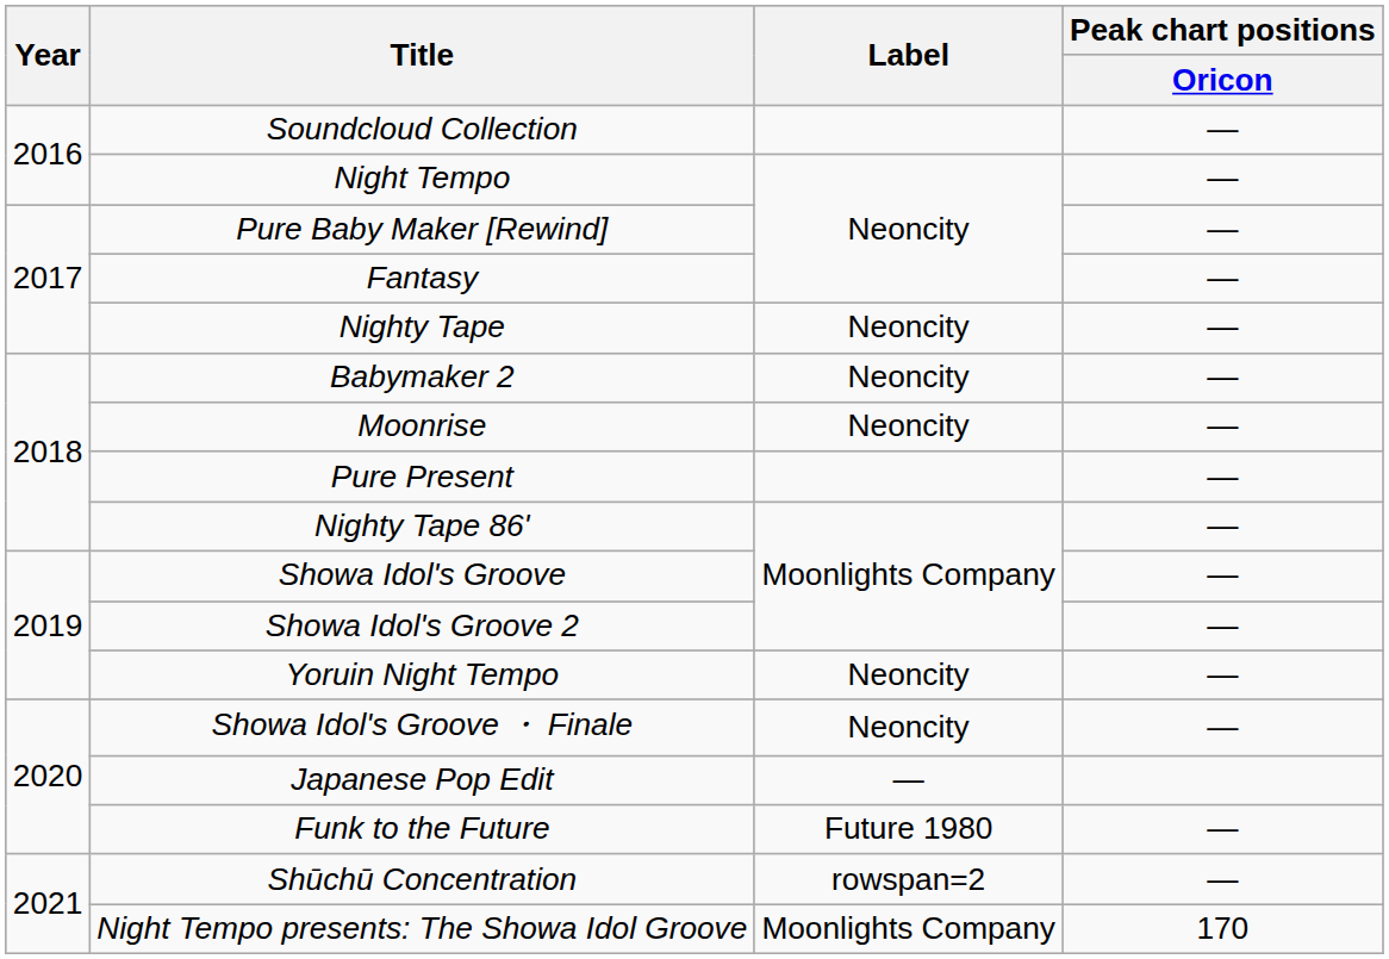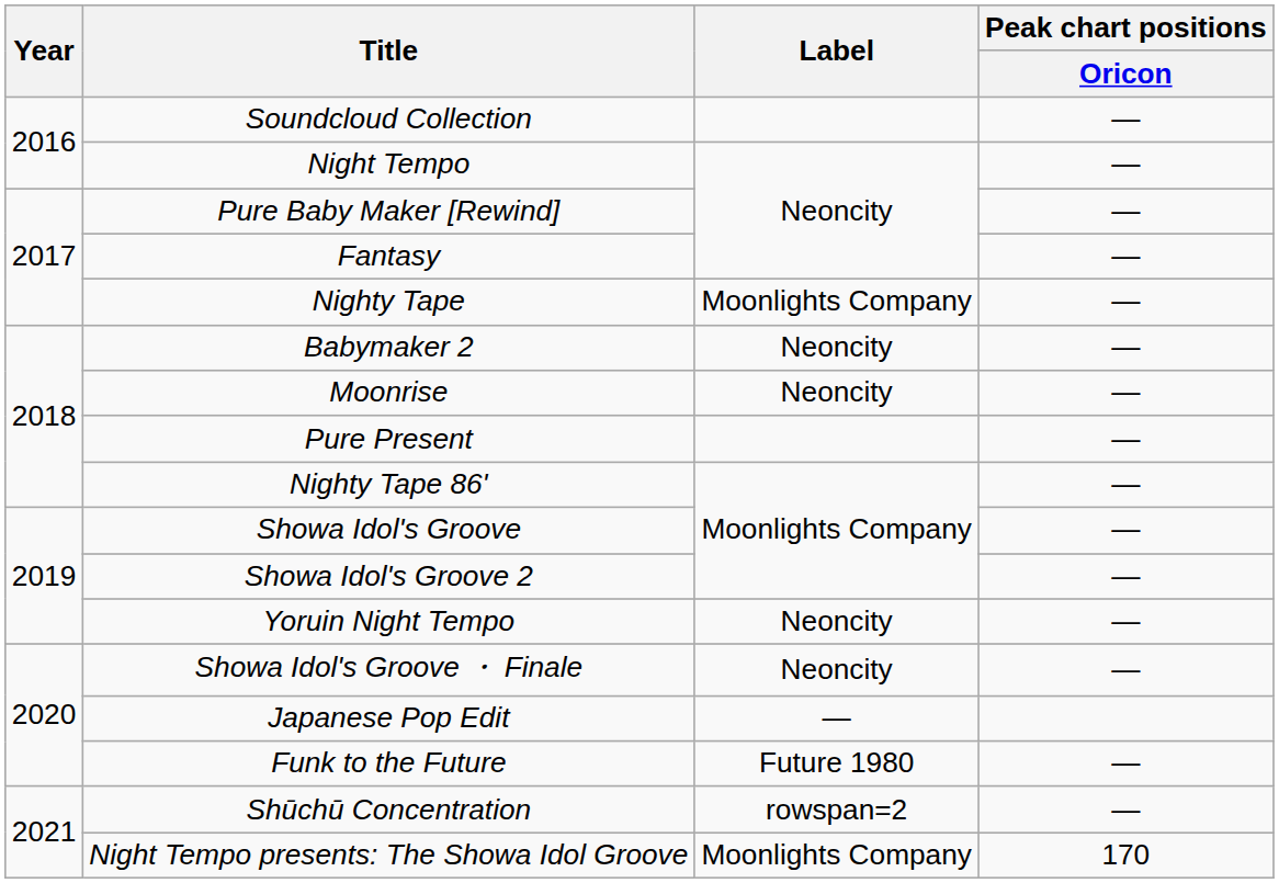Nighty Tape | Label: Neoncity -> Moonlights Company
